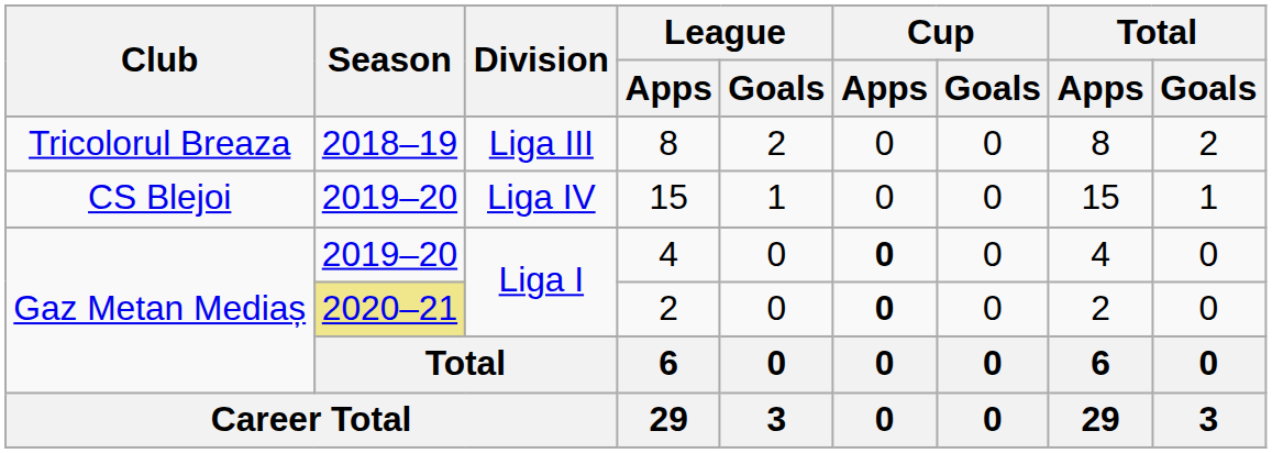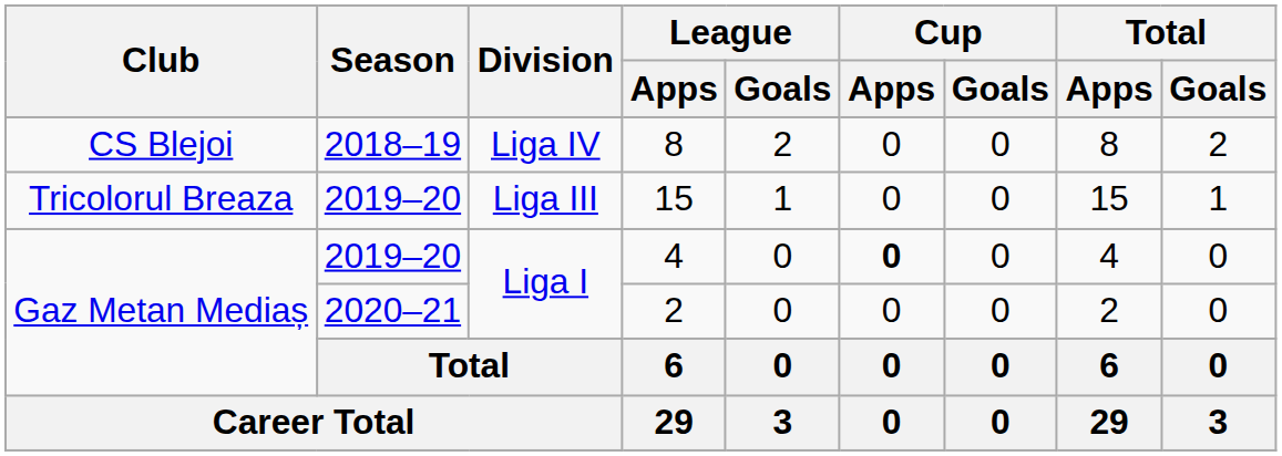row 3 | Club: Tricolorul Breaza -> CS Blejoi
row 3 | Division: Liga III -> Liga IV
row 4 | Club: CS Blejoi -> Tricolorul Breaza
row 4 | Division: Liga IV -> Liga III
row 6 | Season: khaki background -> no background
row 6 | Cup / Apps: bold -> normal
